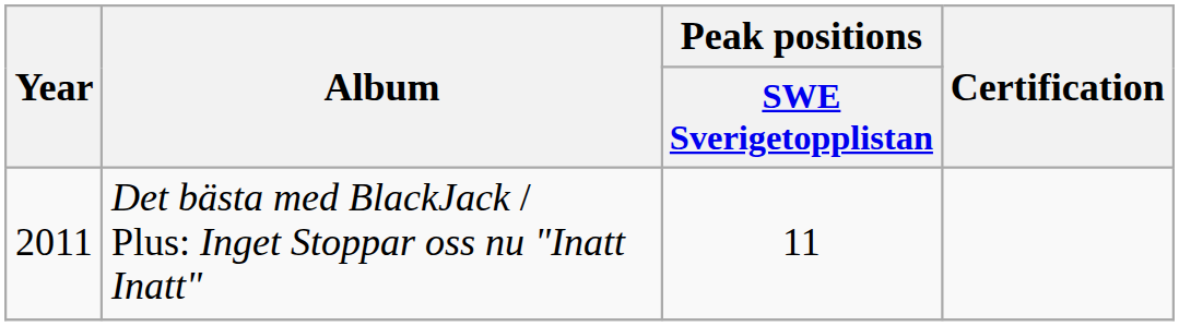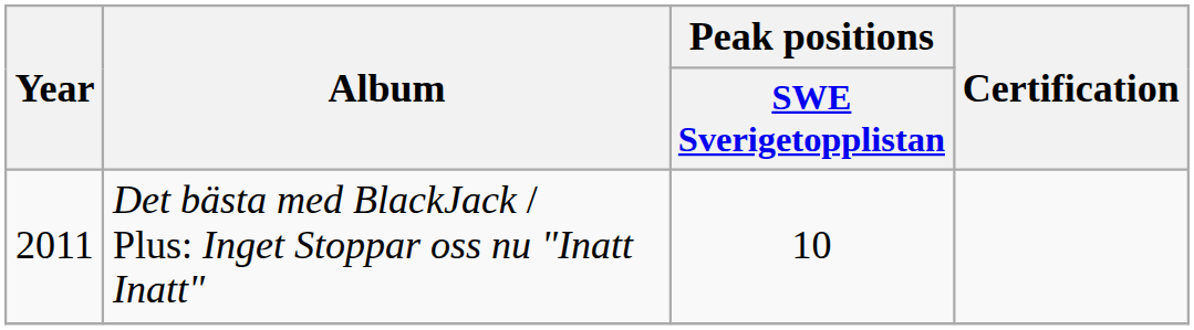row 3 | Peak positions / SWE Sverigetopplistan: 11 -> 10
